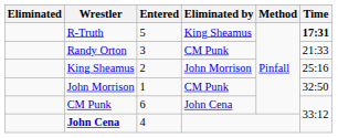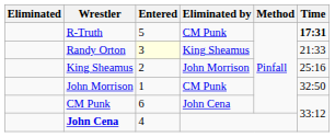R-Truth | Eliminated by: King Sheamus -> CM Punk
Randy Orton | Entered: no background -> lightyellow background
Randy Orton | Eliminated by: CM Punk -> King Sheamus
